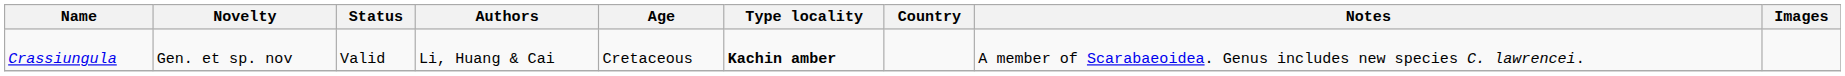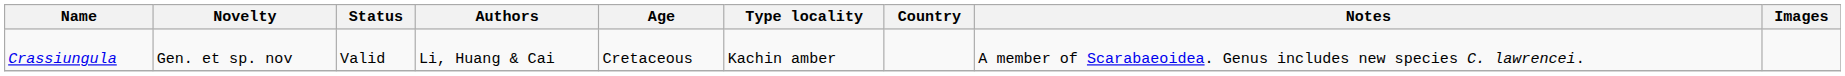Crassiungula | Type locality: bold -> normal
